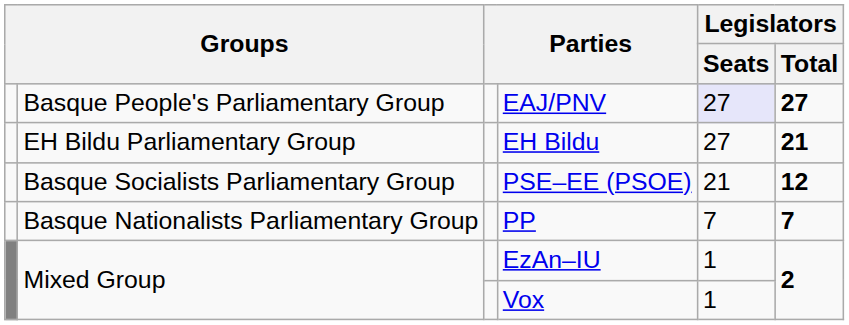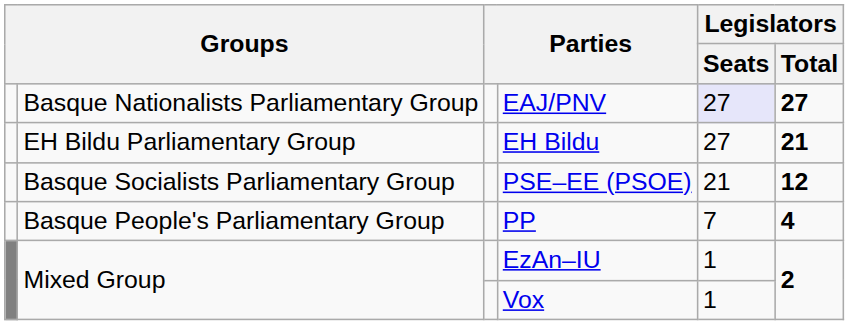EAJ/PNV | column 2: Basque People's Parliamentary Group -> Basque Nationalists Parliamentary Group
PP | column 2: Basque Nationalists Parliamentary Group -> Basque People's Parliamentary Group
PP | Legislators / Total: 7 -> 4
